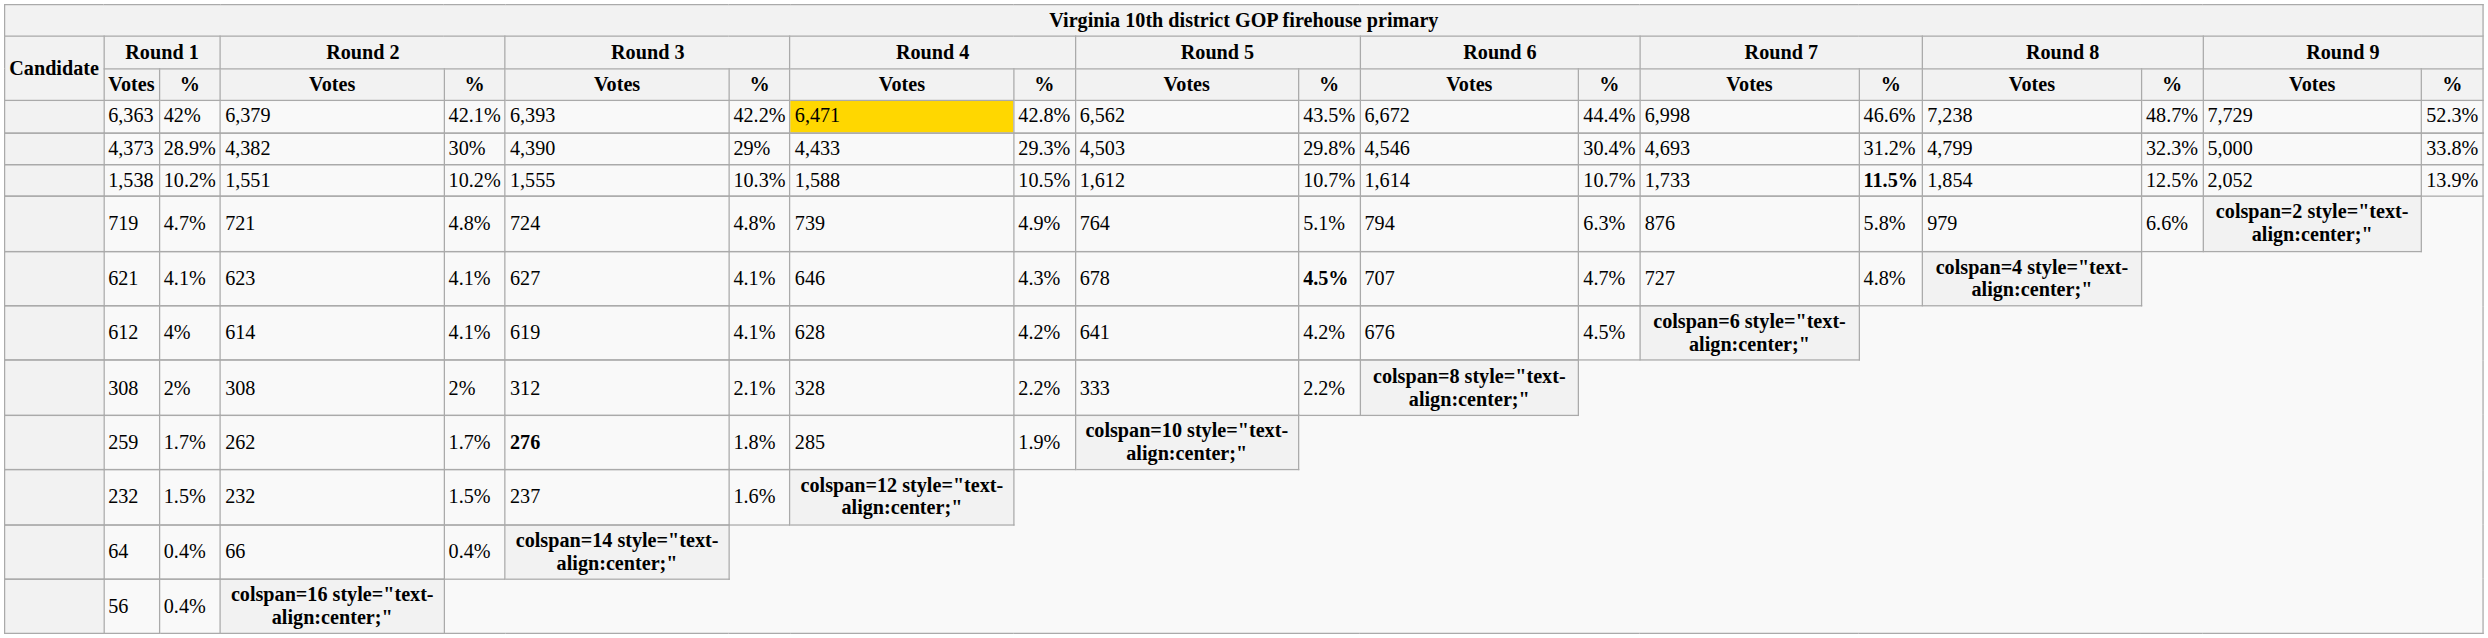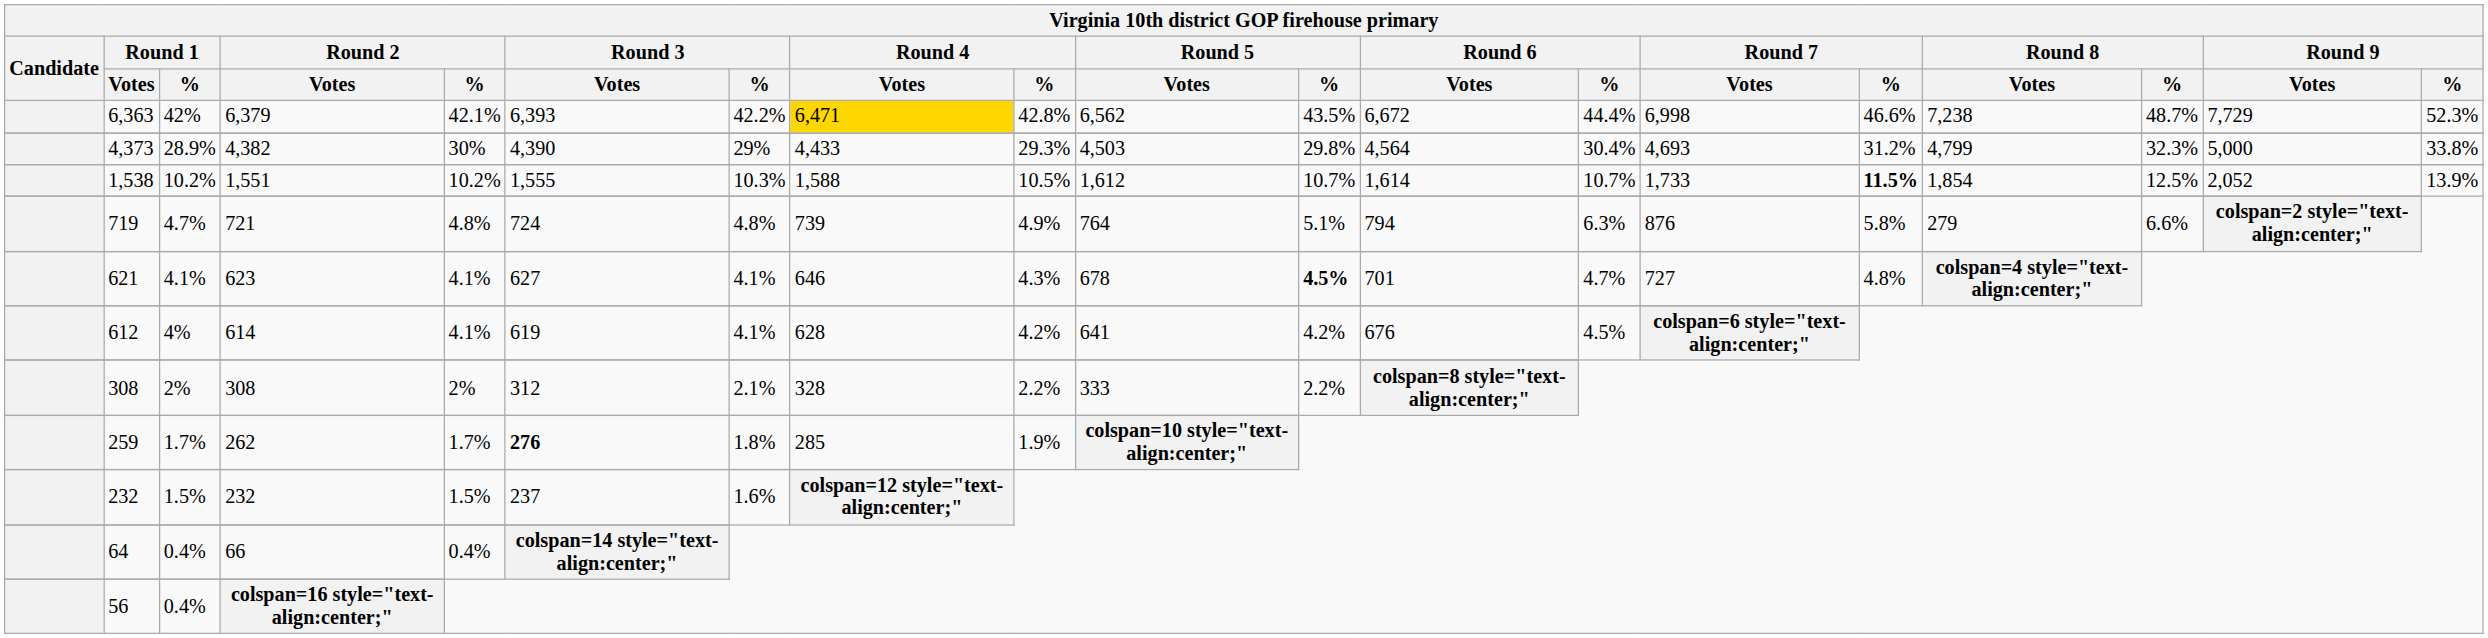4,373 | Round 6 / Votes: 4,546 -> 4,564
719 | Round 8 / Votes: 979 -> 279
621 | Round 6 / Votes: 707 -> 701
